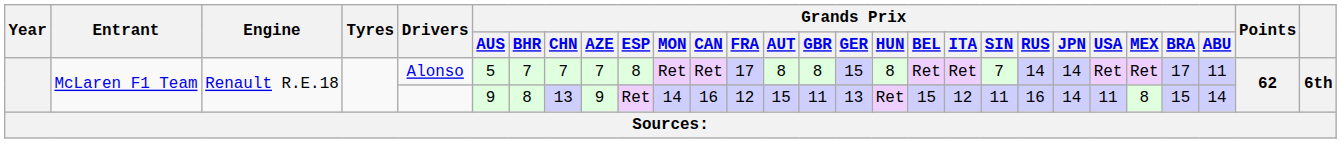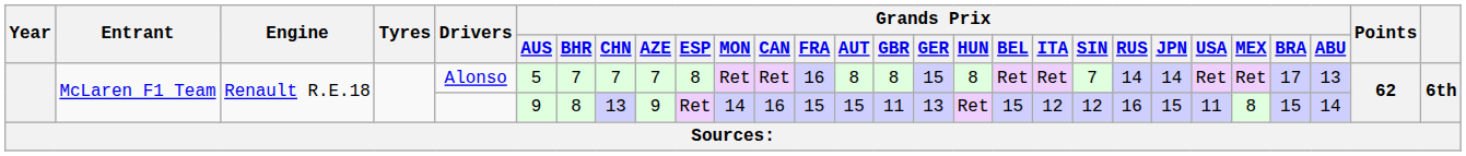row 3 | Grands Prix / FRA: 17 -> 16
row 3 | Grands Prix / ABU: 11 -> 13
row 4 | Grands Prix / FRA: 12 -> 15
row 4 | Grands Prix / SIN: 11 -> 12
row 4 | Grands Prix / JPN: 14 -> 15
